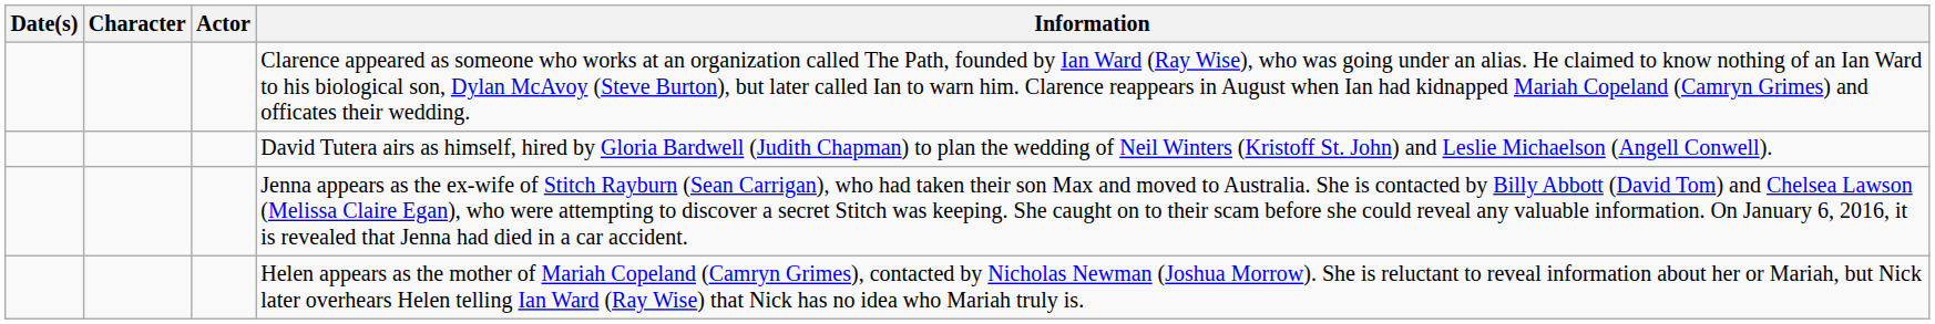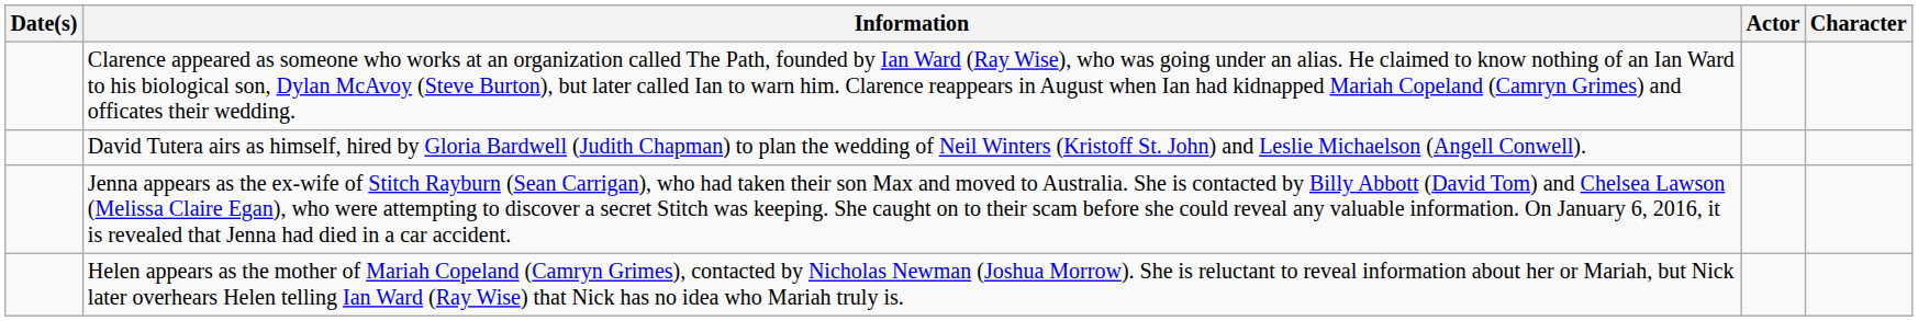columns swapped: Character <-> Information
